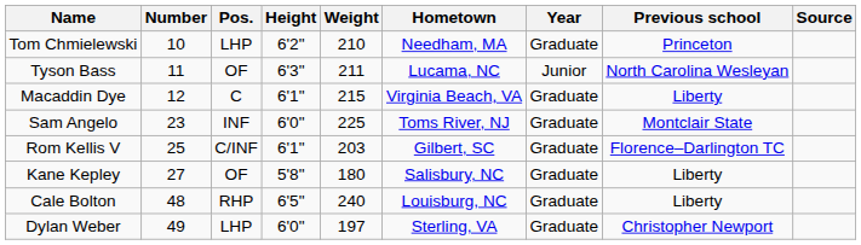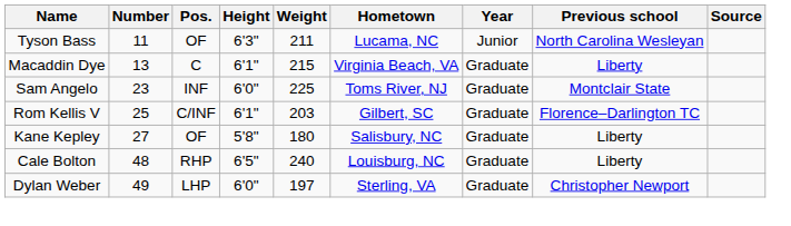- row: Tom Chmielewski | 10 | LHP | 6'2" | 210 | Needham, MA | Graduate | Princeton
Macaddin Dye | Number: 12 -> 13
